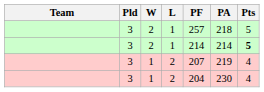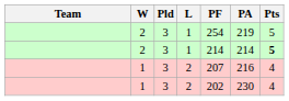columns swapped: Pld <-> W
row 2 | PF: 257 -> 254
row 2 | PA: 218 -> 219
row 4 | PA: 219 -> 216
row 5 | PF: 204 -> 202
